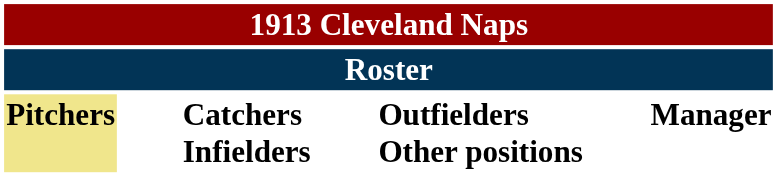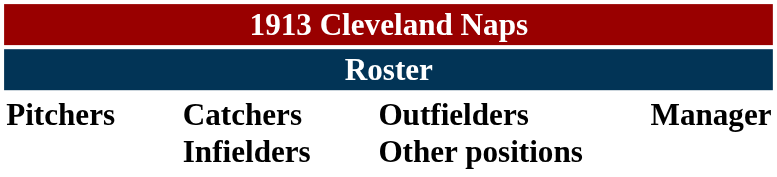Pitchers | column 1: khaki background -> no background
